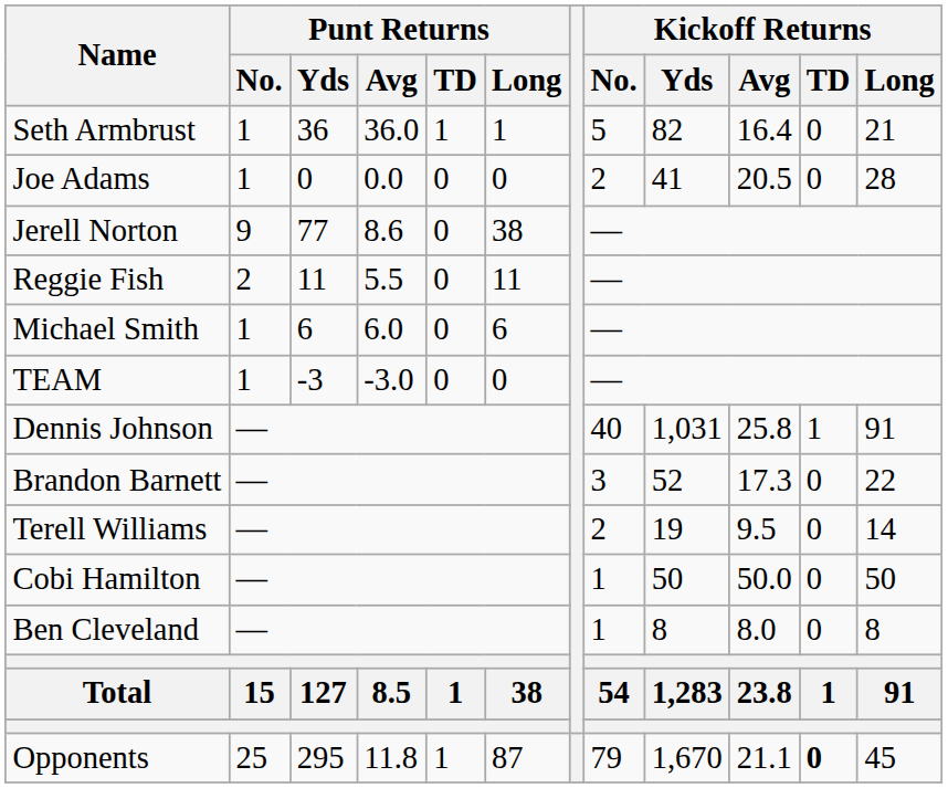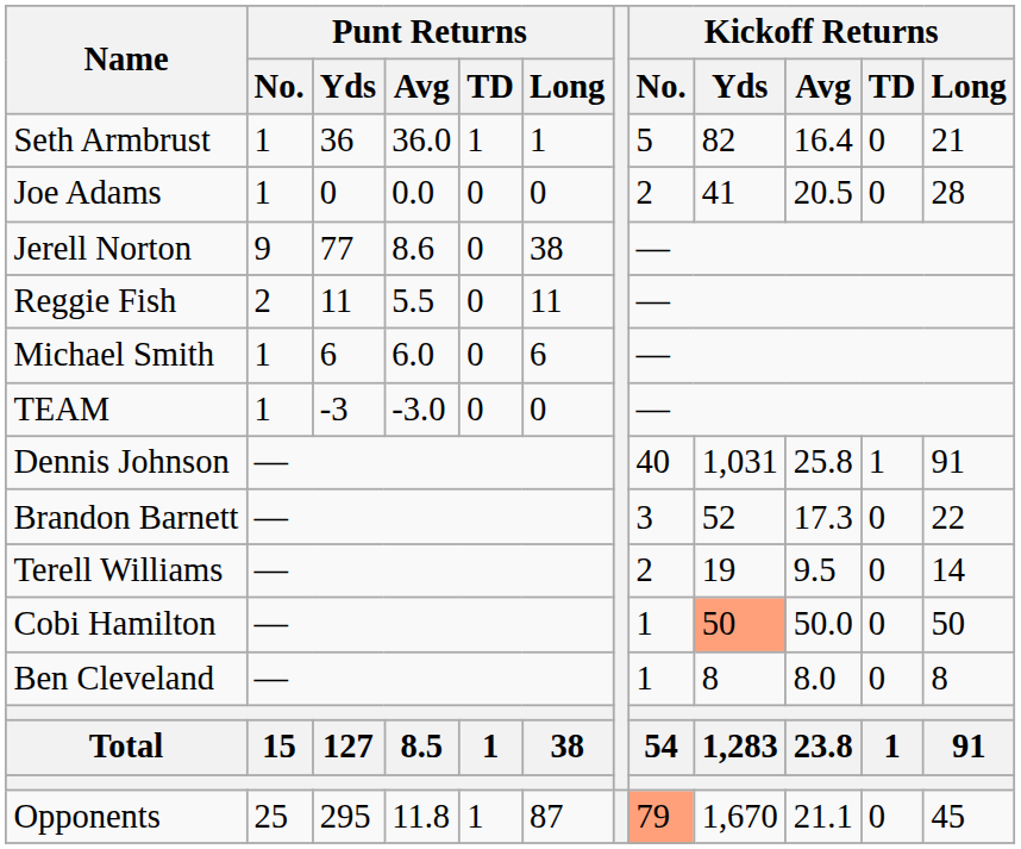Cobi Hamilton | Kickoff Returns / Yds: no background -> lightsalmon background
Opponents | Kickoff Returns / No.: no background -> lightsalmon background
Opponents | Kickoff Returns / TD: bold -> normal
